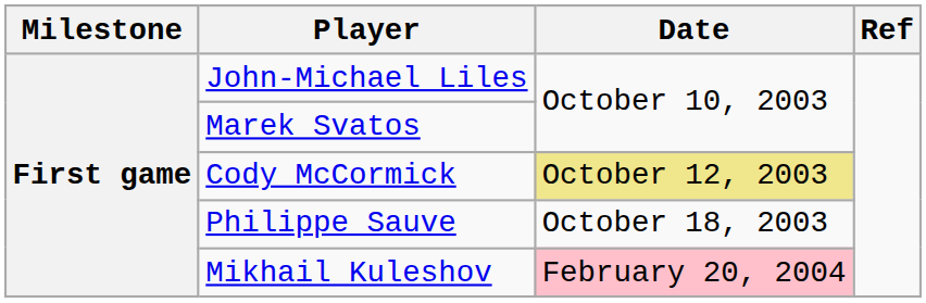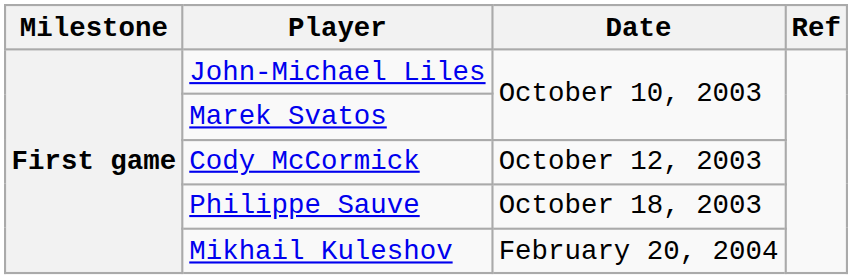Cody McCormick | Date: khaki background -> no background
Mikhail Kuleshov | Date: pink background -> no background
